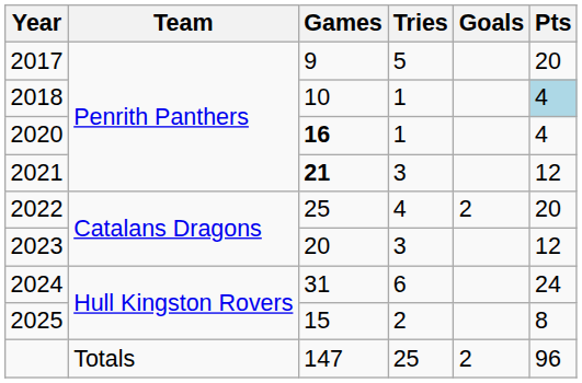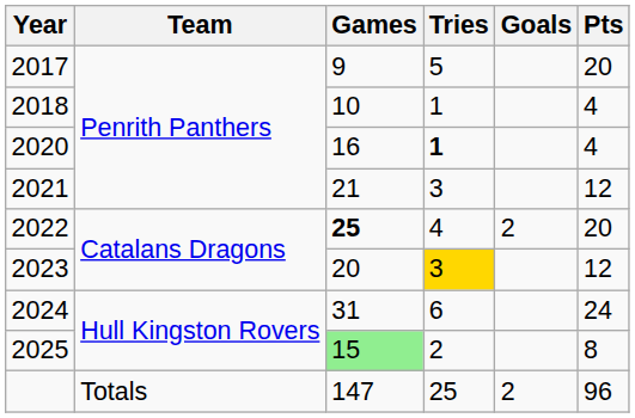2018 | Pts: lightblue background -> no background
2020 | Games: bold -> normal
2020 | Tries: normal -> bold
2021 | Games: bold -> normal
2022 | Games: normal -> bold
2023 | Tries: no background -> gold background
2025 | Games: no background -> lightgreen background
